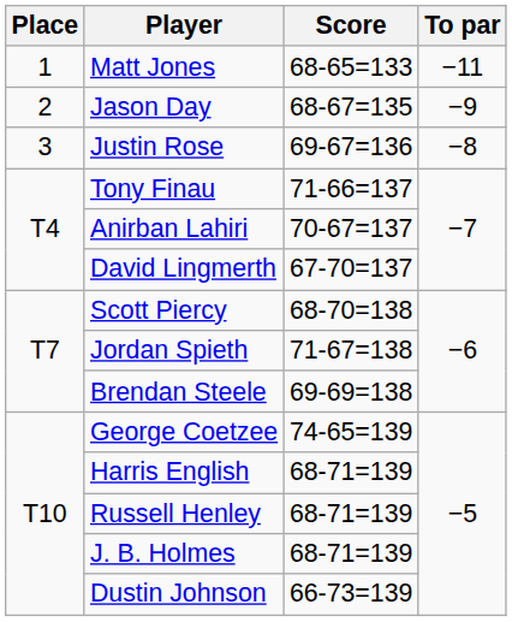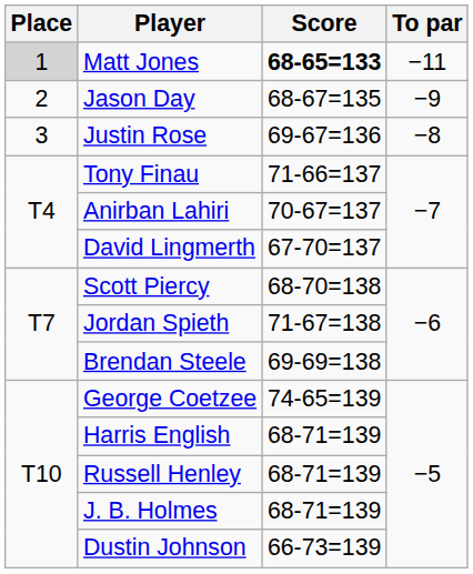Matt Jones | Place: no background -> lightgrey background
Matt Jones | Score: normal -> bold
